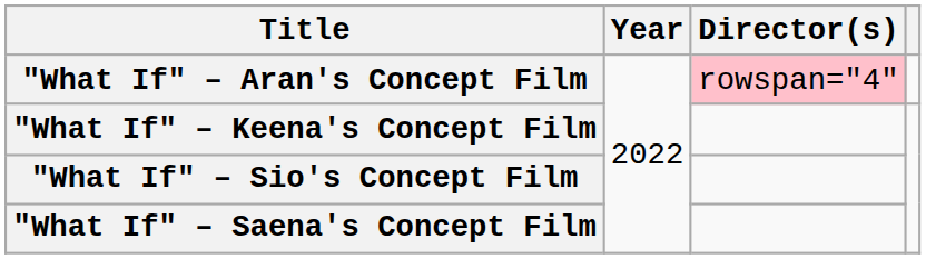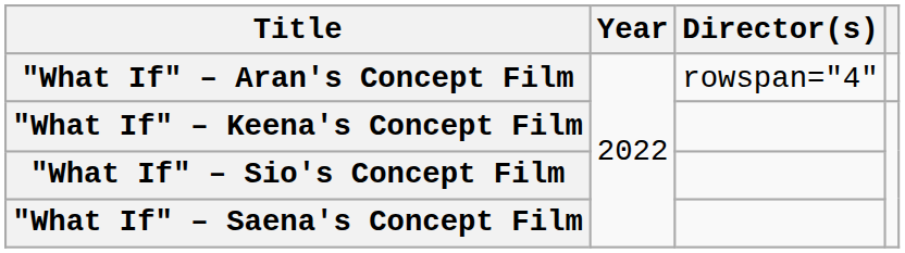"What If" – Aran's Concept Film | Director(s): pink background -> no background
